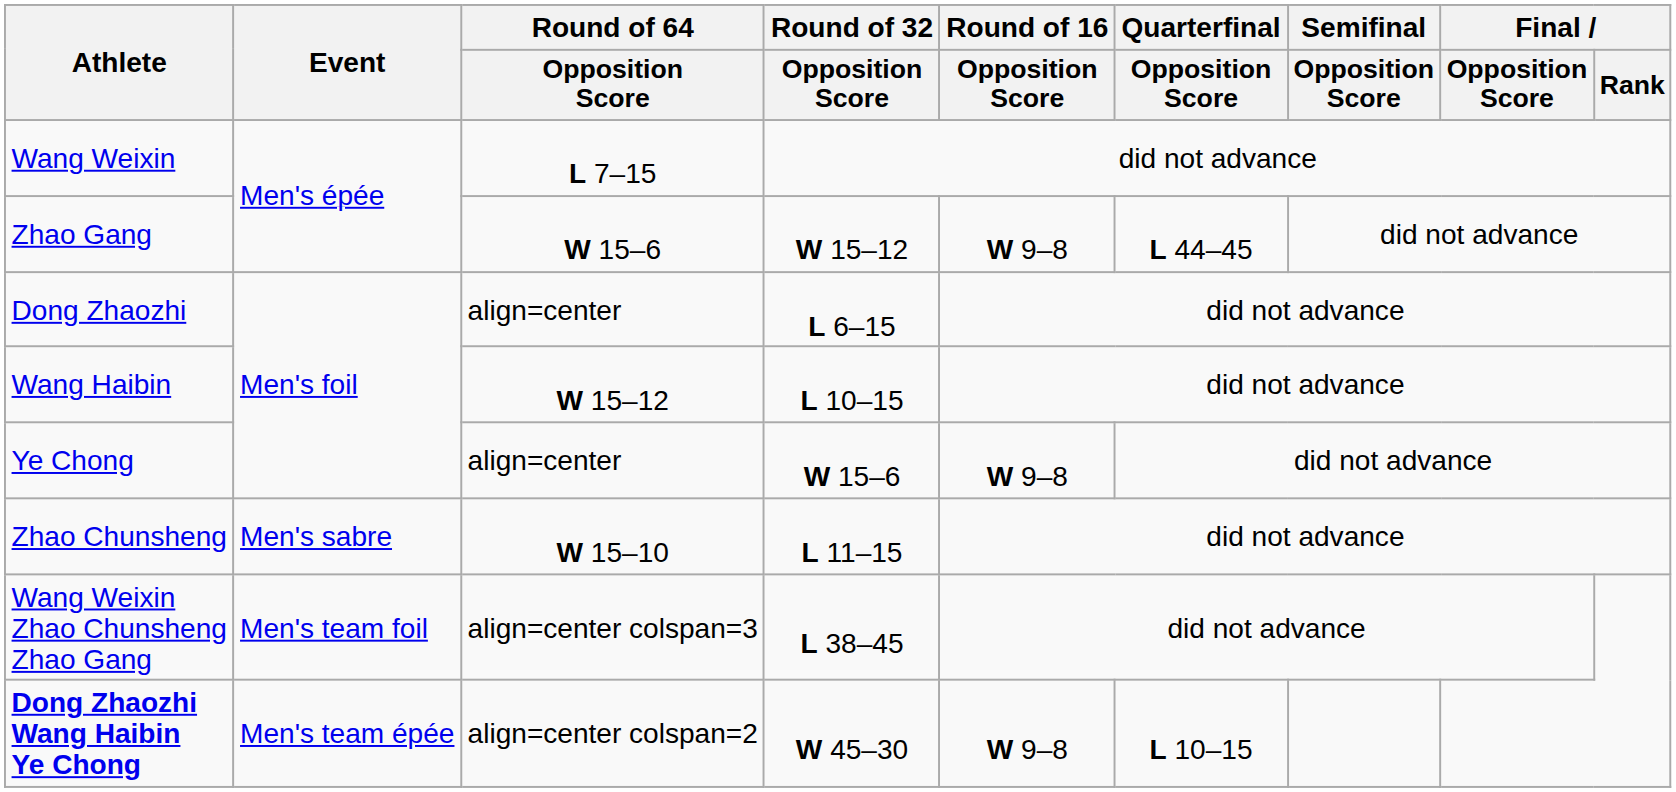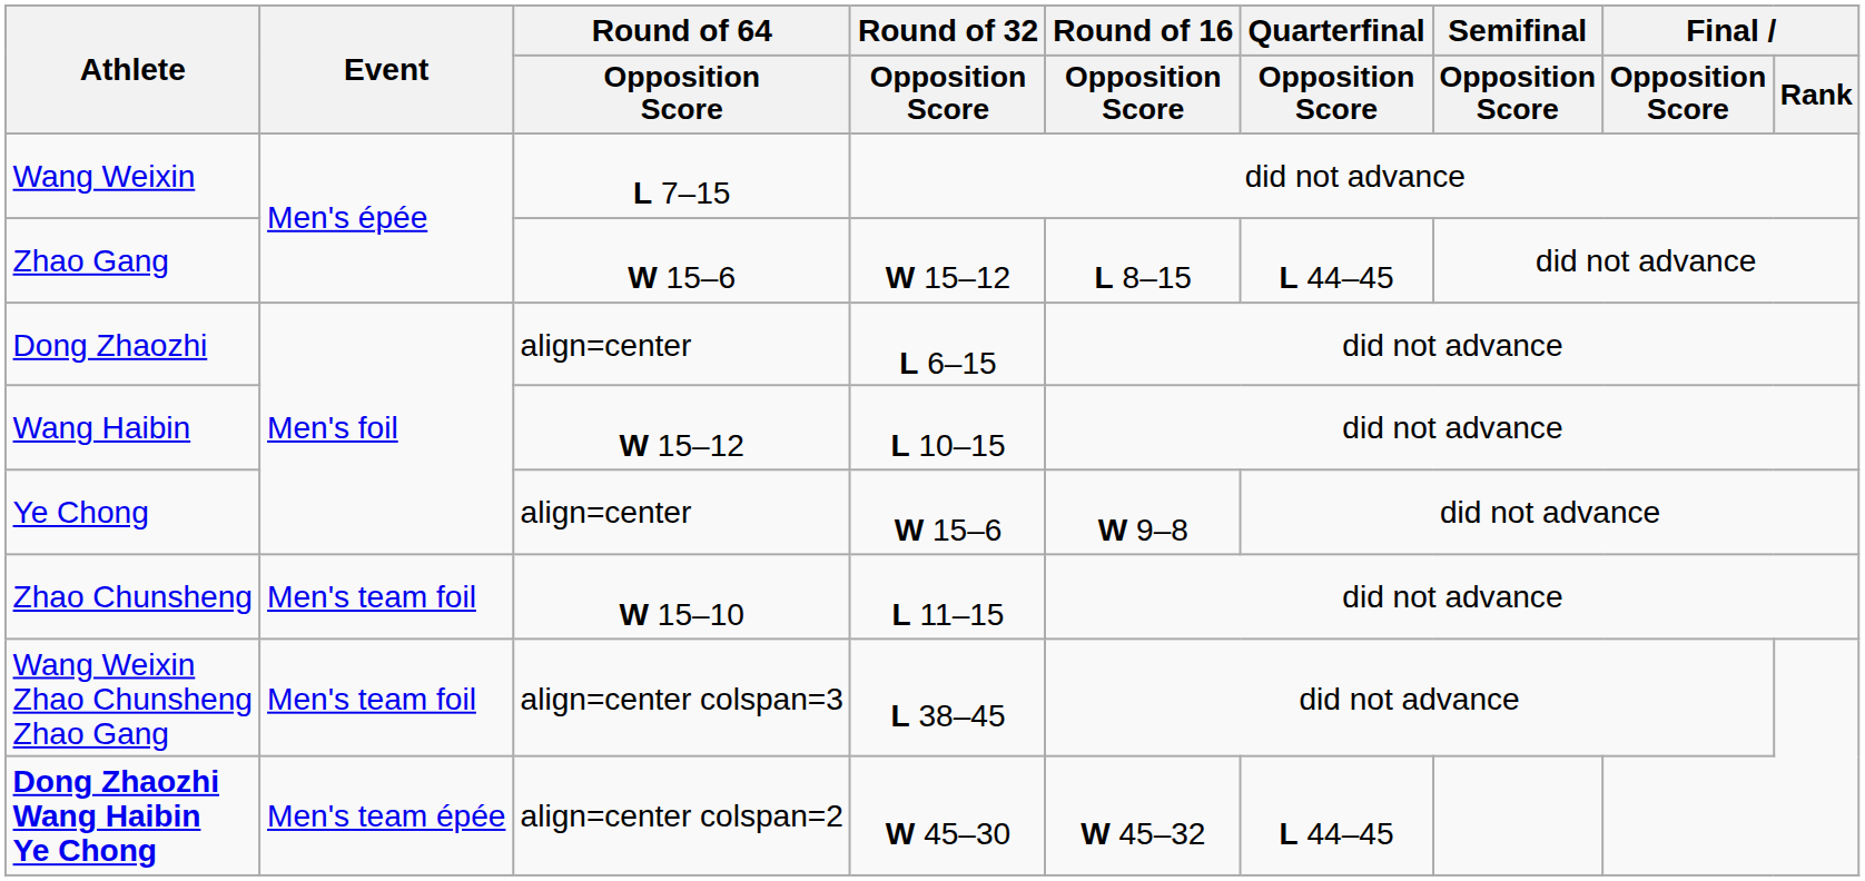Zhao Gang | Round of 16 / Opposition Score: W 9–8 -> L 8–15
Zhao Chunsheng | Event: Men's sabre -> Men's team foil
Dong Zhaozhi Wang Haibin Ye Chong | Round of 16 / Opposition Score: W 9–8 -> W 45–32
Dong Zhaozhi Wang Haibin Ye Chong | Quarterfinal / Opposition Score: L 10–15 -> L 44–45
